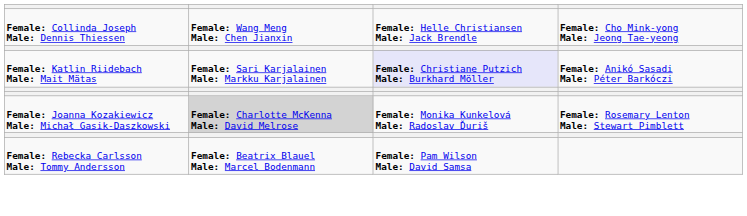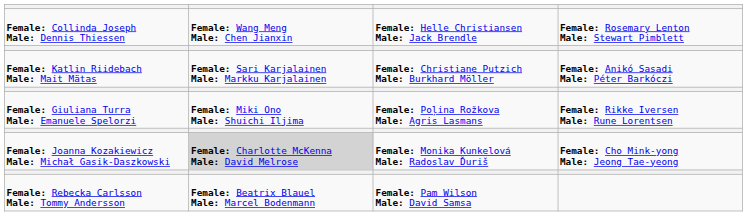Female: Collinda Joseph Male: Dennis Thiessen | column 4: Female: Cho Mink-yong Male: Jeong Tae-yeong -> Female: Rosemary Lenton Male: Stewart Pimblett
Female: Katlin Riidebach Male: Mait Mätas | column 3: lavender background -> no background
+ row: Female: Giuliana Turra Male: Emanuele Spelorzi | Female: Miki Ono Male: Shuichi Iljima | Female: Poļina Rožkova Male: Agris Lasmans | Female: Rikke Iversen Male: Rune Lorentsen
Female: Joanna Kozakiewicz Male: Michał Gasik-Daszkowski | column 4: Female: Rosemary Lenton Male: Stewart Pimblett -> Female: Cho Mink-yong Male: Jeong Tae-yeong
